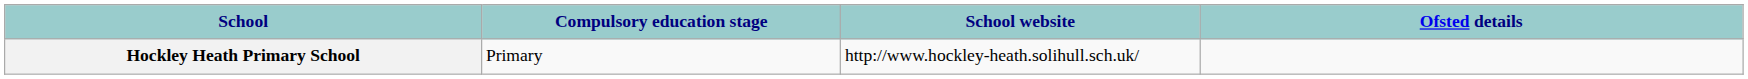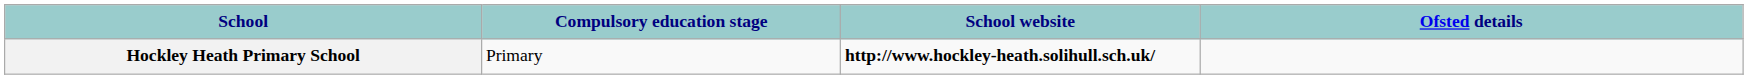Hockley Heath Primary School | School website: normal -> bold
